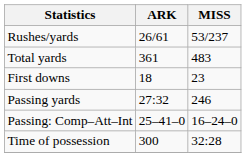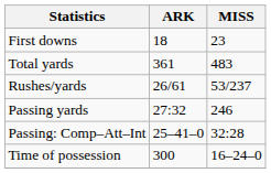rows swapped: First downs <-> Rushes/yards
Passing: Comp–Att–Int | MISS: 16–24–0 -> 32:28
Time of possession | MISS: 32:28 -> 16–24–0
